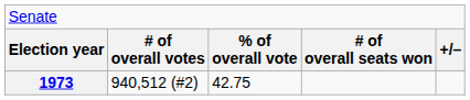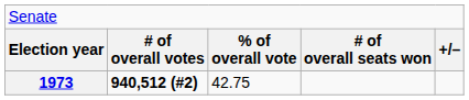1973 | column 2: normal -> bold
